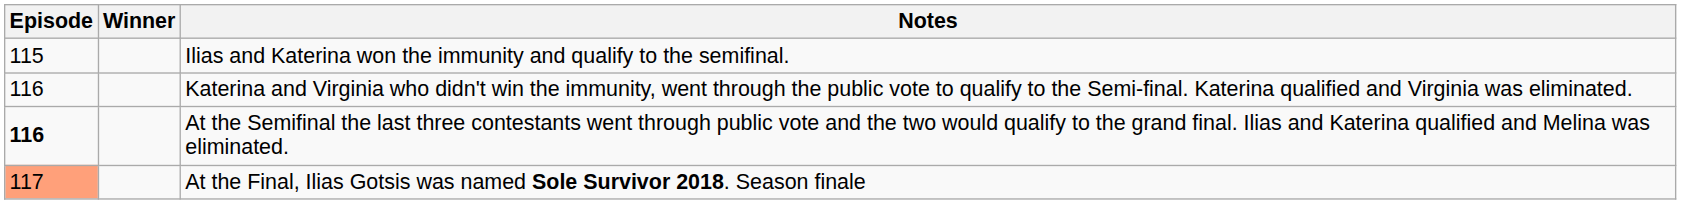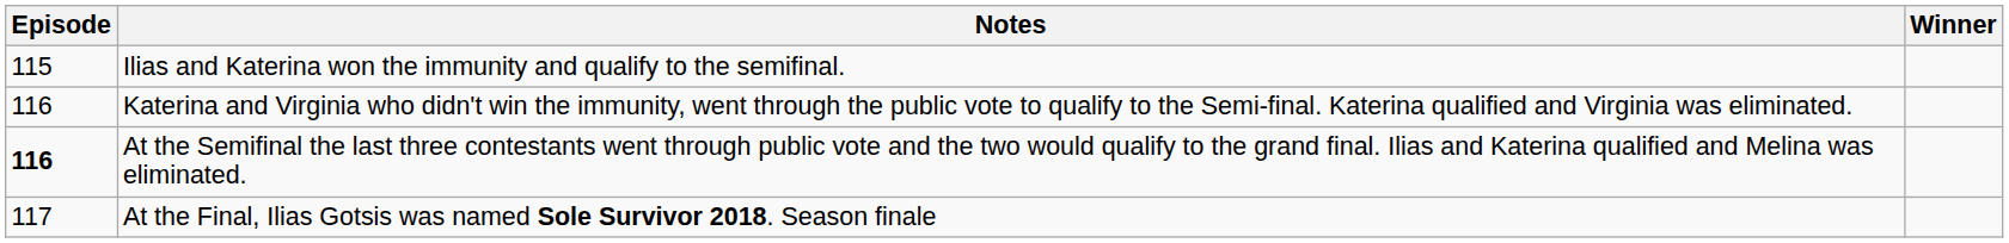columns swapped: Winner <-> Notes
row 5 | Episode: lightsalmon background -> no background
